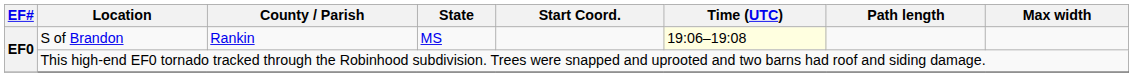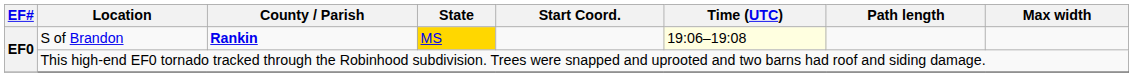S of Brandon | County / Parish: normal -> bold
S of Brandon | State: no background -> gold background
